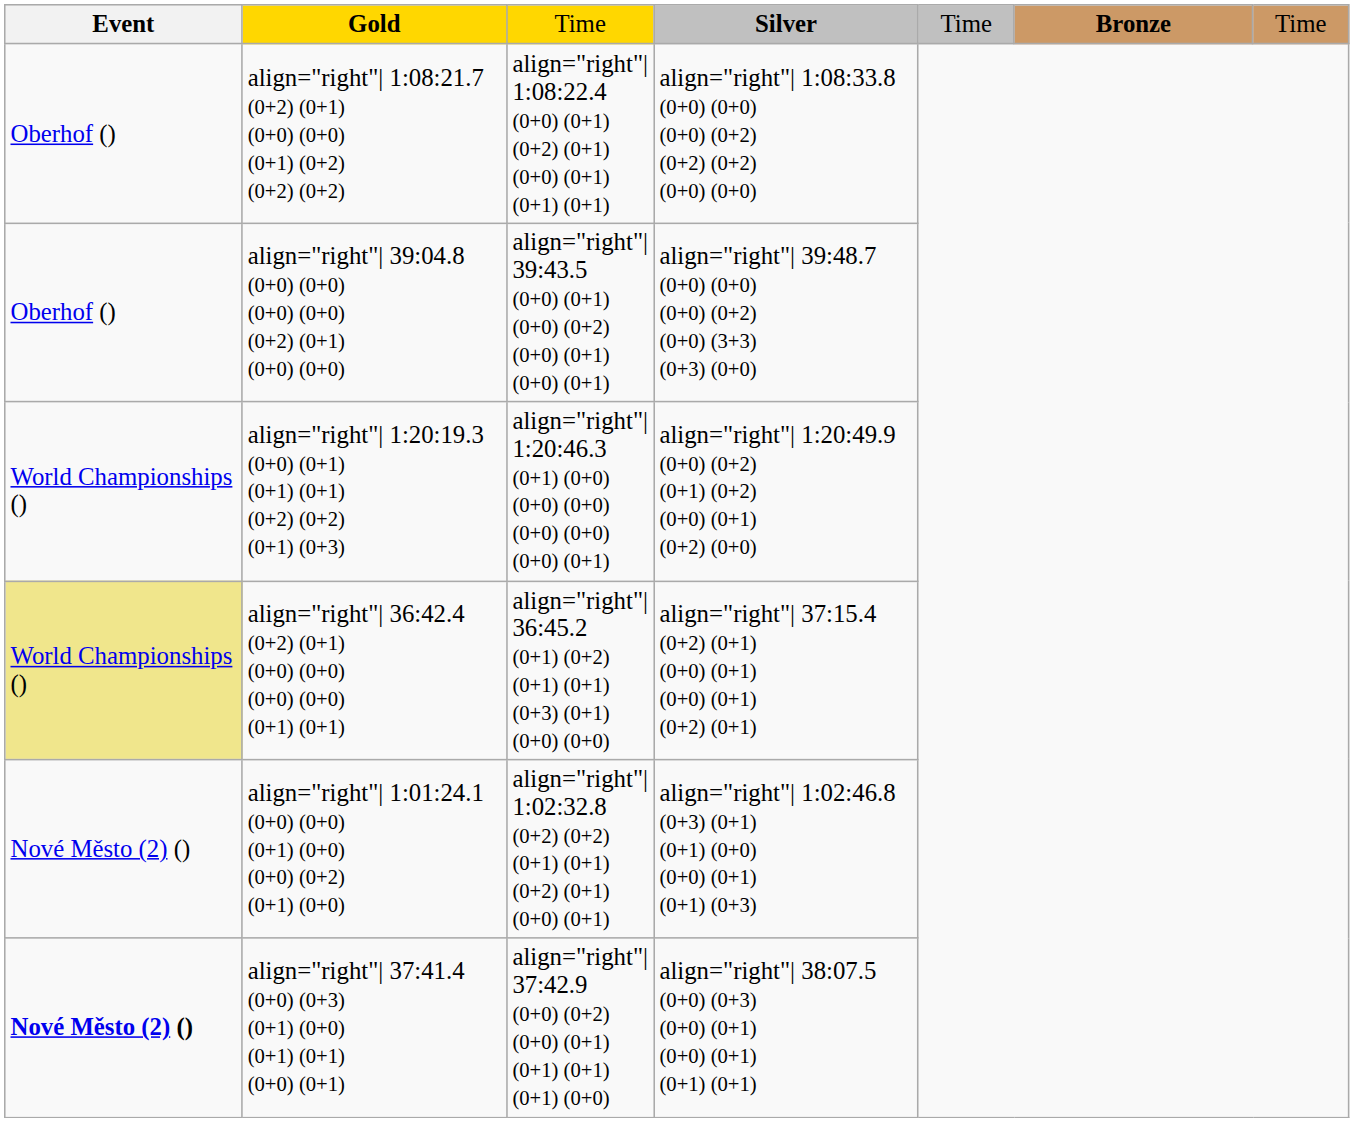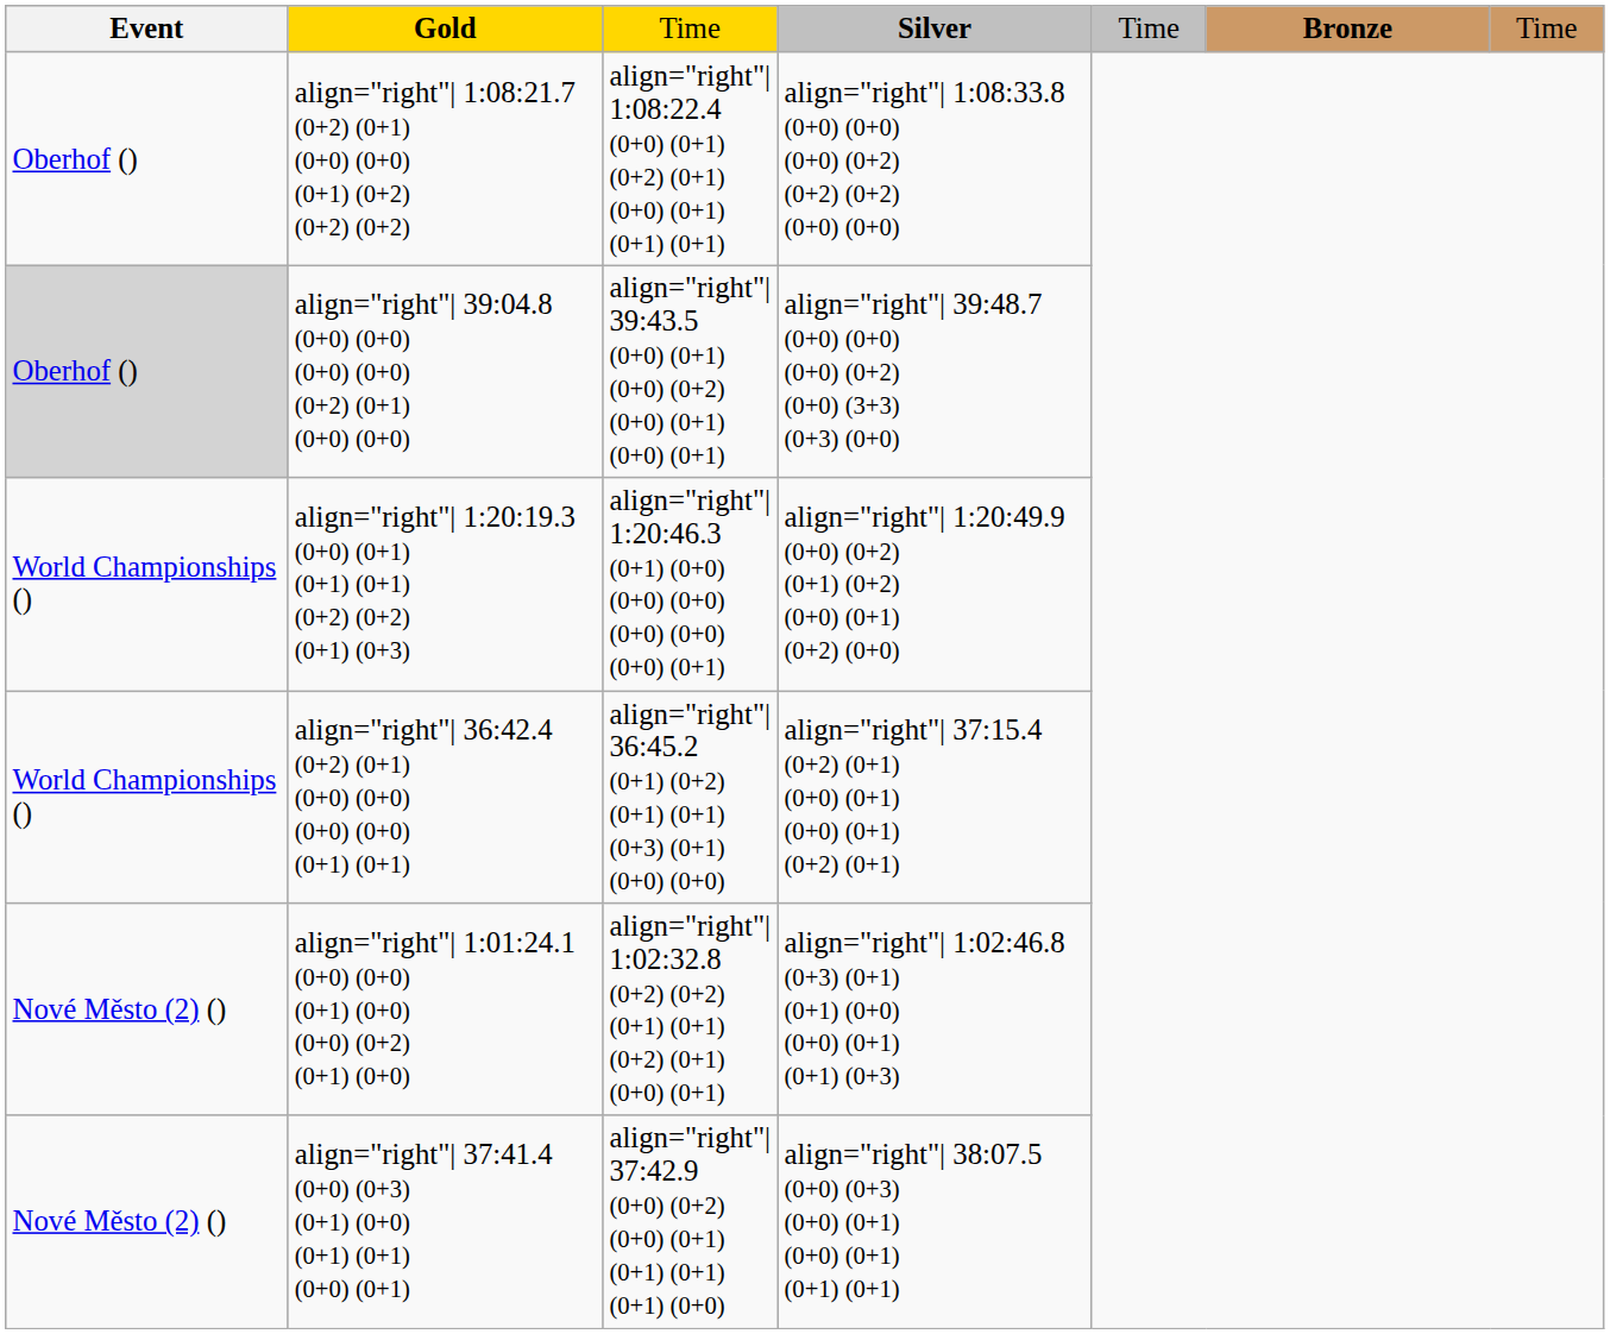row 3 | Event: no background -> lightgrey background
row 5 | Event: khaki background -> no background
row 7 | Event: bold -> normal
